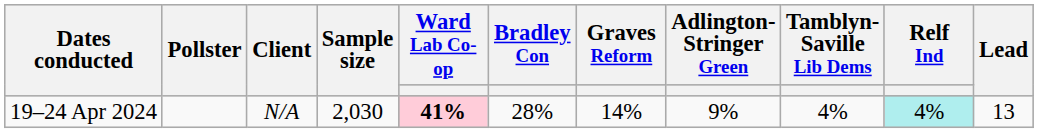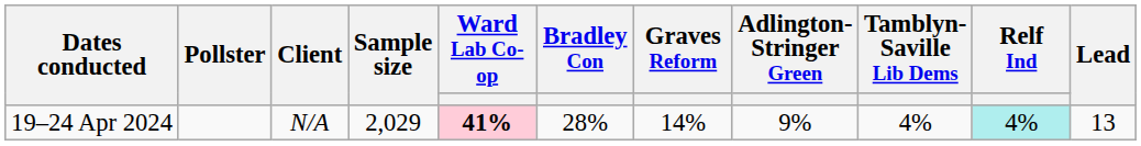19–24 Apr 2024 | Sample size: 2,030 -> 2,029
